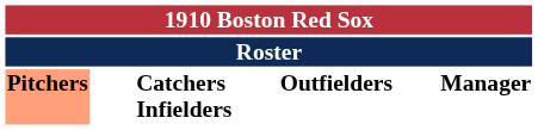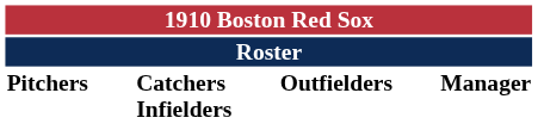Pitchers | column 1: lightsalmon background -> no background
